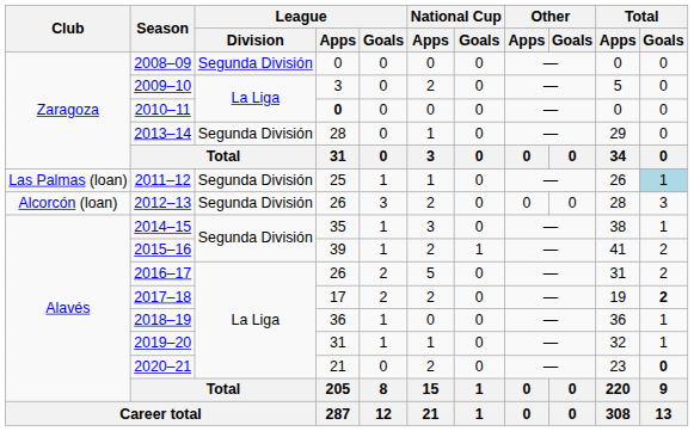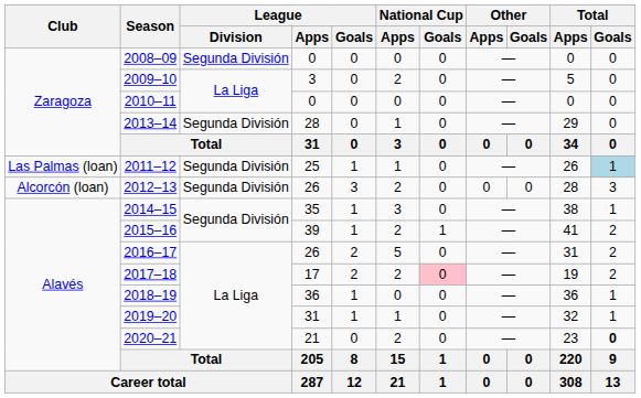2010–11 | League / Apps: bold -> normal
2017–18 | National Cup / Goals: no background -> pink background
2017–18 | Total / Goals: bold -> normal
